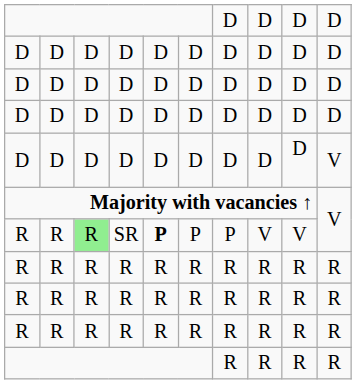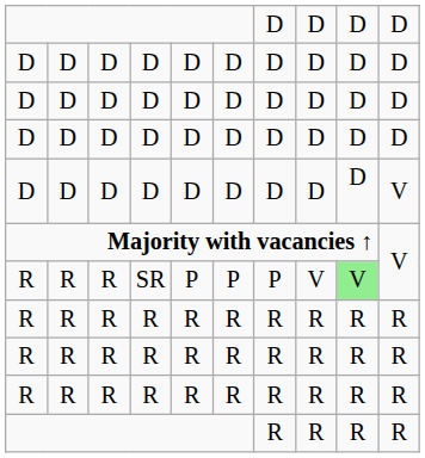SR | column 3: lightgreen background -> no background
SR | column 5: bold -> normal
SR | column 9: no background -> lightgreen background
